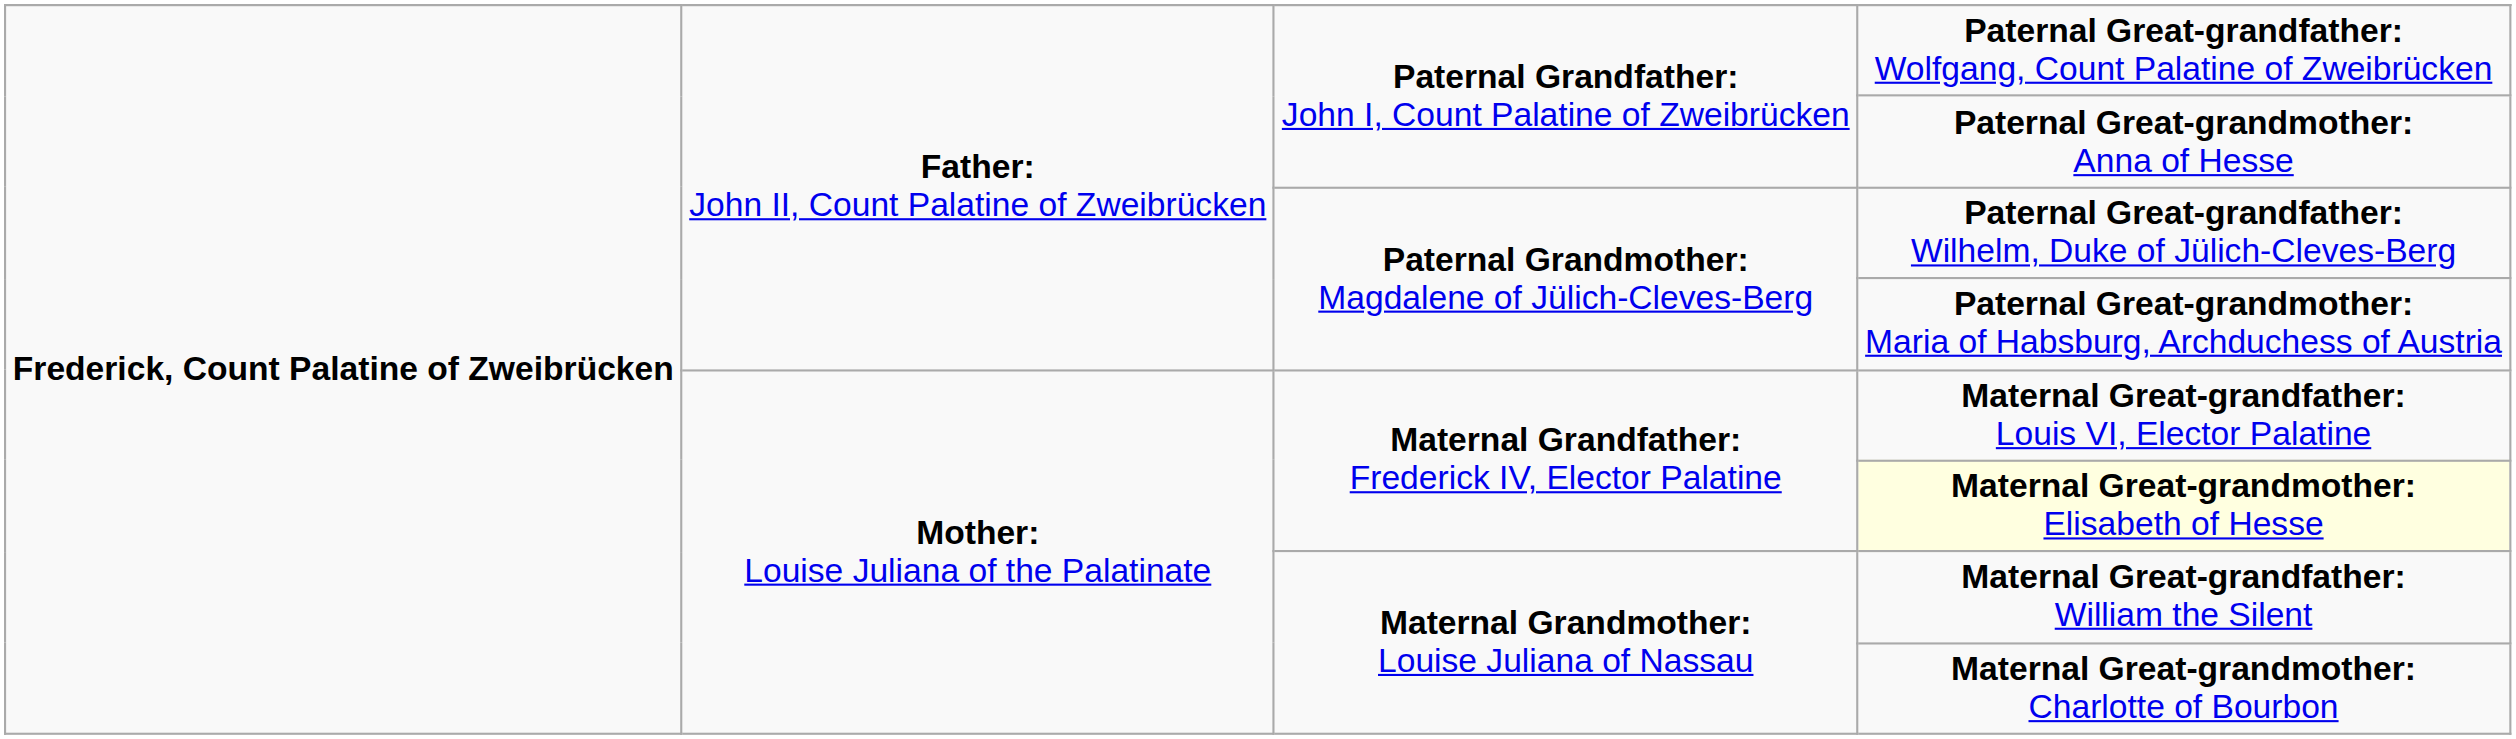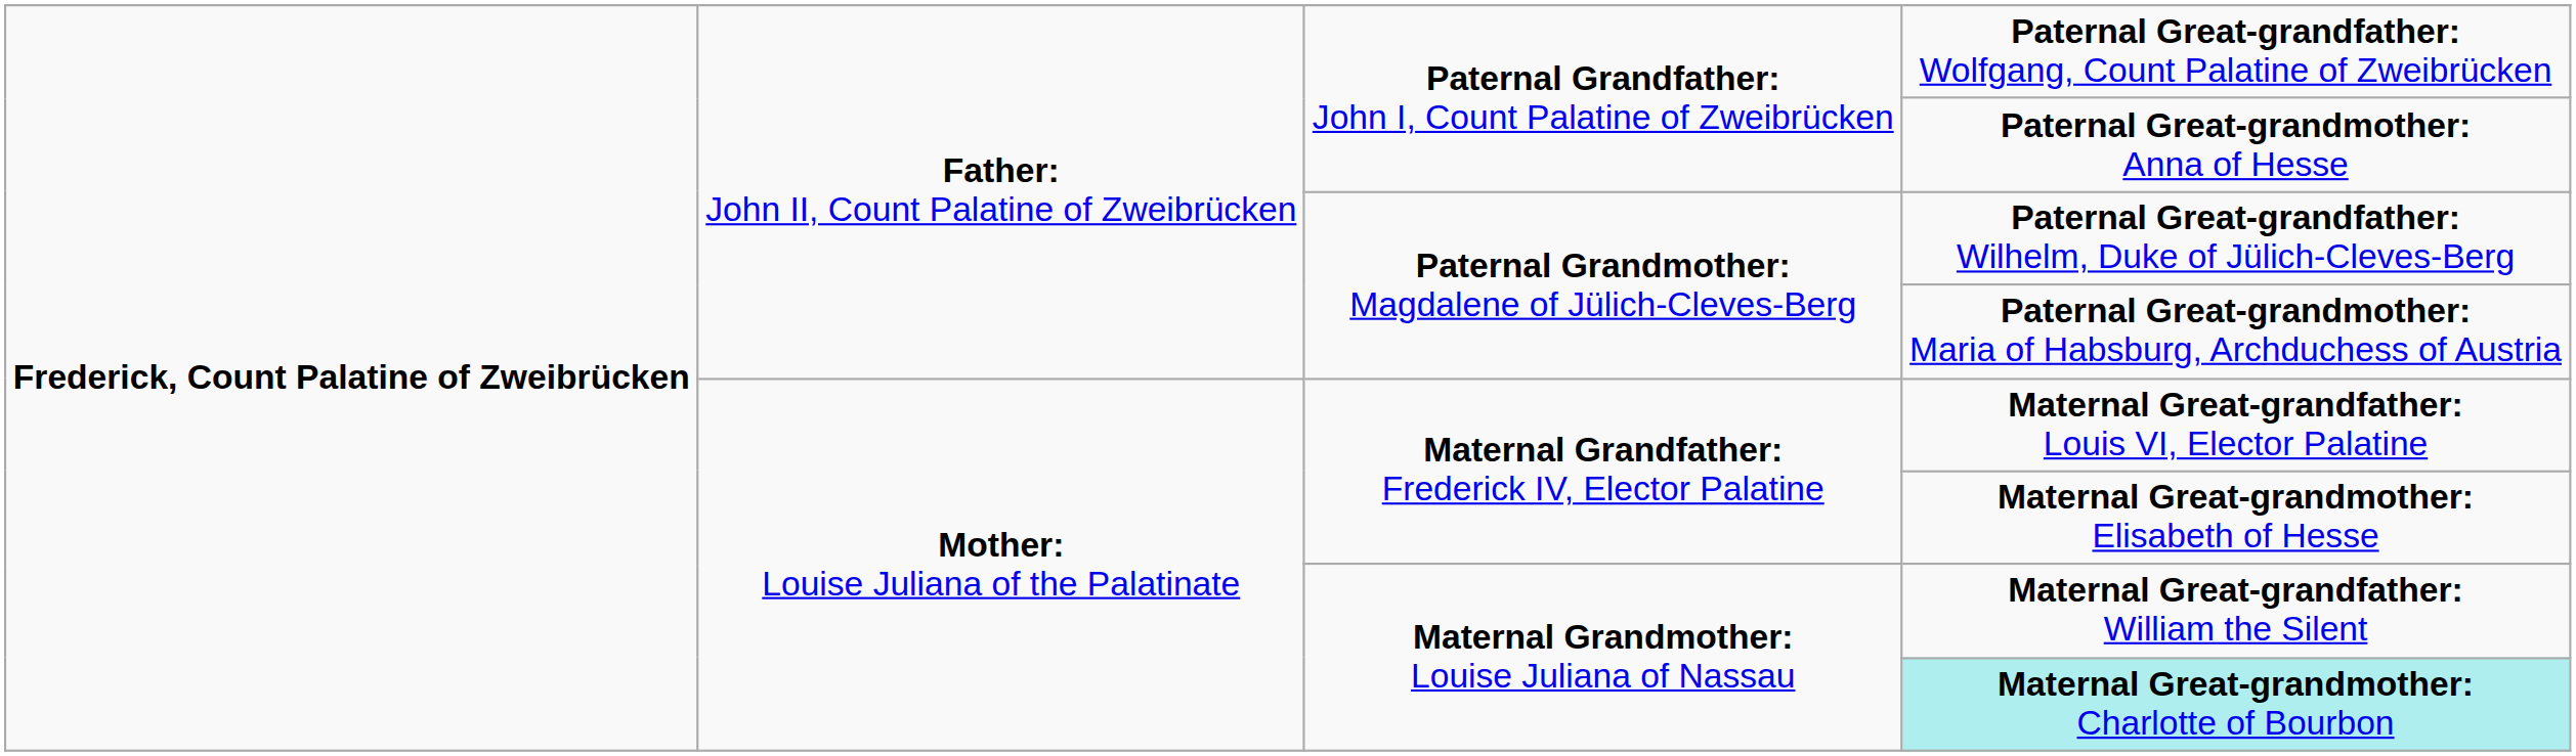Maternal Great-grandmother: Elisabeth of Hesse | column 4: lightyellow background -> no background
Maternal Great-grandmother: Charlotte of Bourbon | column 4: no background -> paleturquoise background
